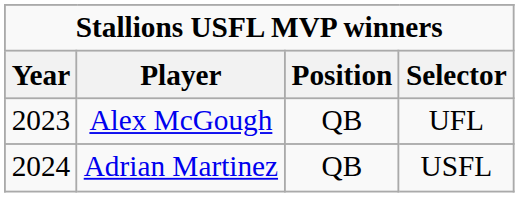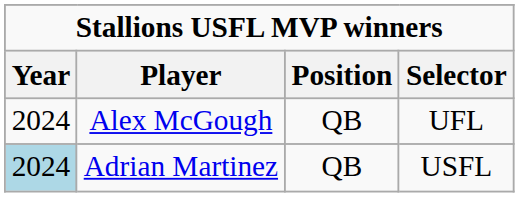Alex McGough | Year: 2023 -> 2024
Adrian Martinez | Year: no background -> lightblue background
